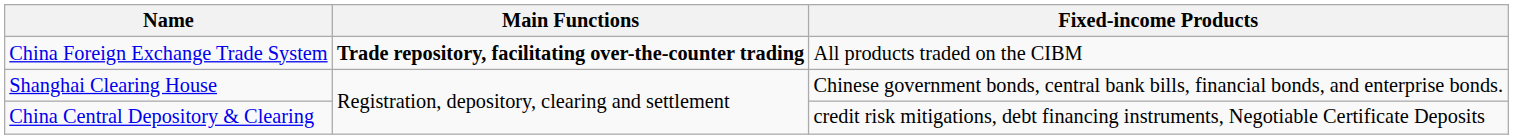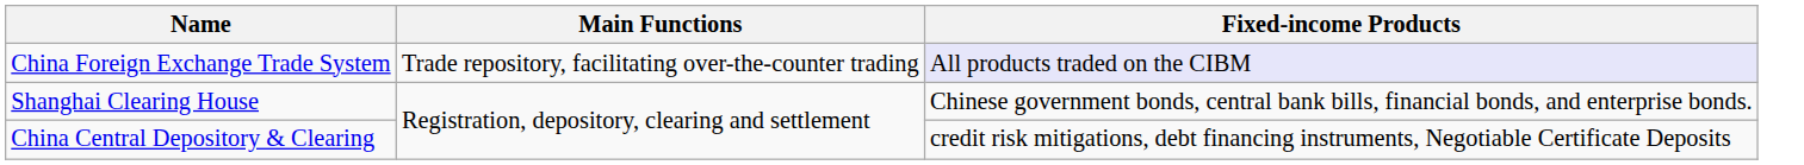China Foreign Exchange Trade System | Main Functions: bold -> normal
China Foreign Exchange Trade System | Fixed-income Products: no background -> lavender background
